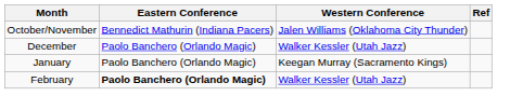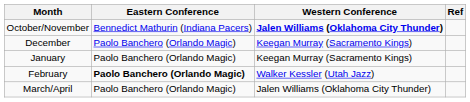October/November | Western Conference: normal -> bold
December | Western Conference: Walker Kessler (Utah Jazz) -> Keegan Murray (Sacramento Kings)
+ row: March/April | Paolo Banchero (Orlando Magic) | Jalen Williams (Oklahoma City Thunder)
